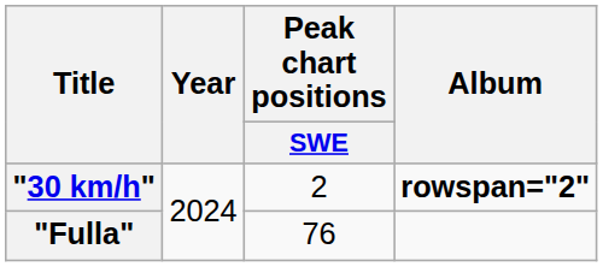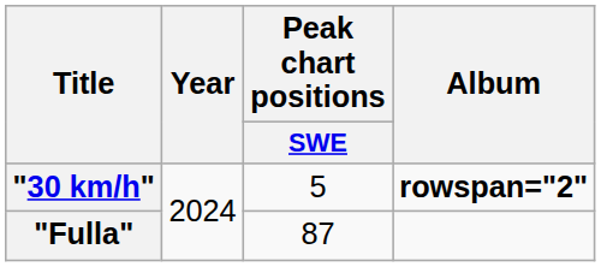"30 km/h" | Peak chart positions / SWE: 2 -> 5
"Fulla" | Peak chart positions / SWE: 76 -> 87
